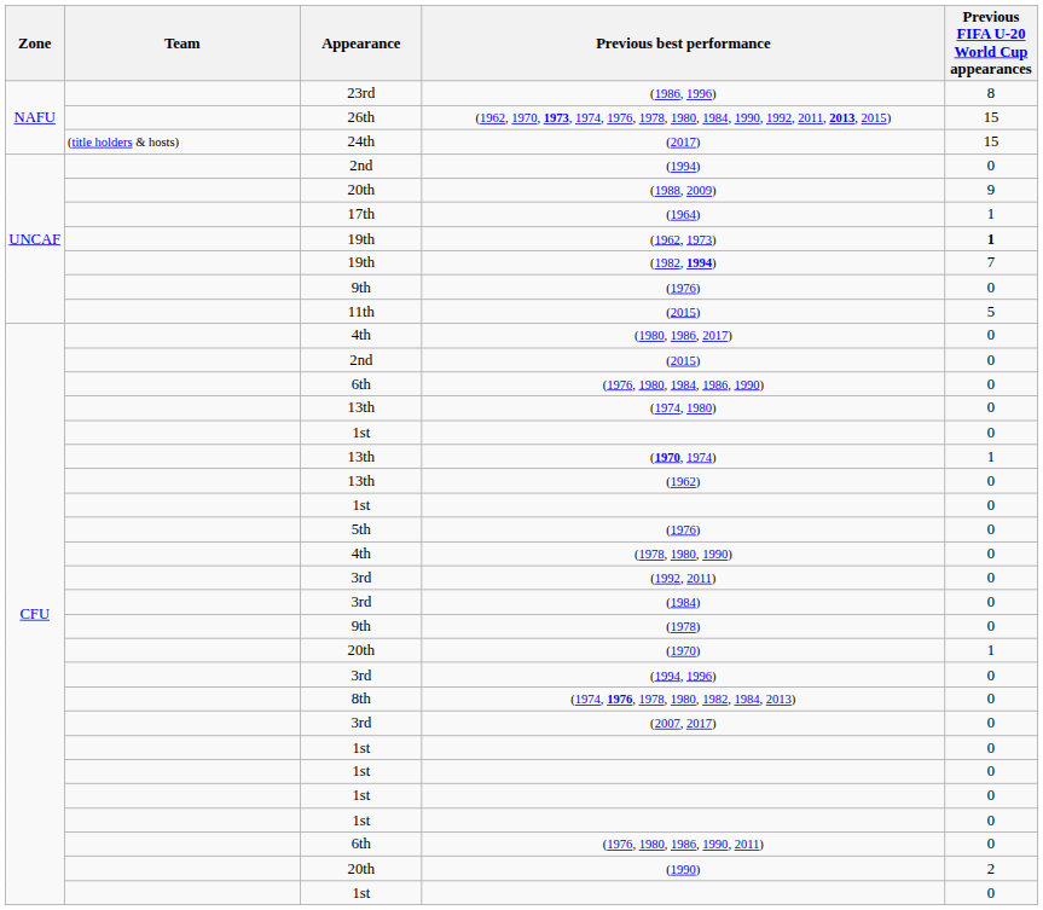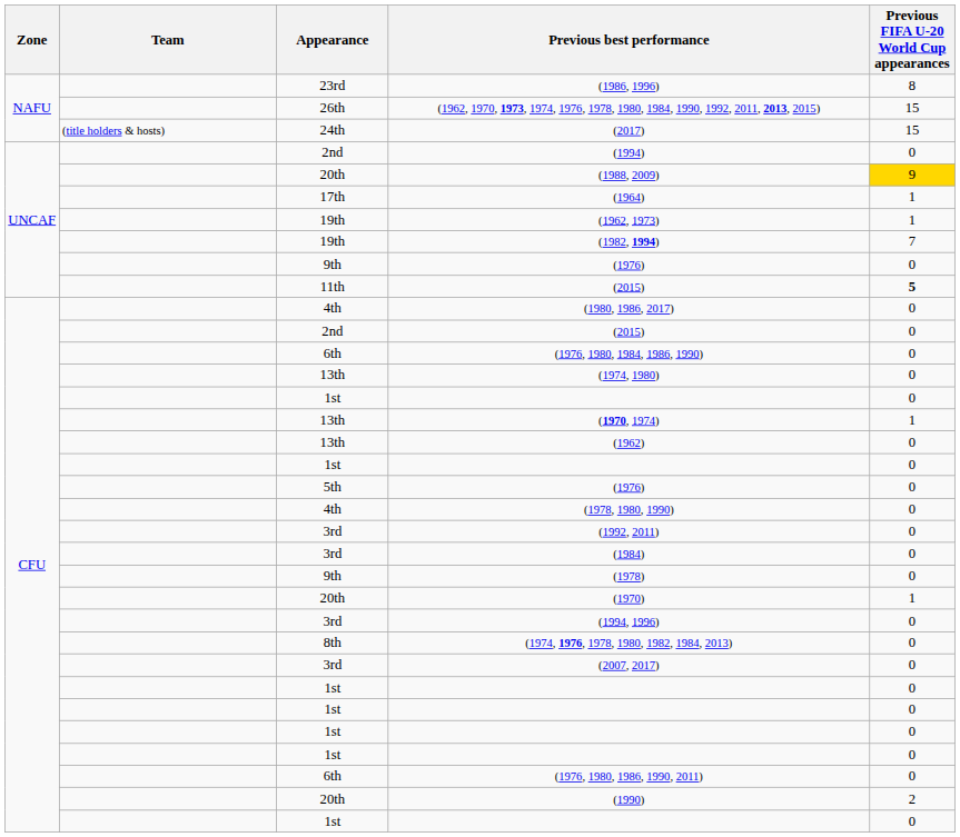(1988, 2009) | Previous FIFA U-20 World Cup appearances: no background -> gold background
(1962, 1973) | Previous FIFA U-20 World Cup appearances: bold -> normal
11th / (2015) | Previous FIFA U-20 World Cup appearances: normal -> bold
